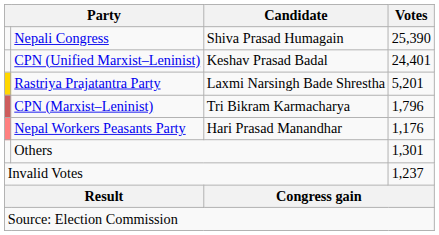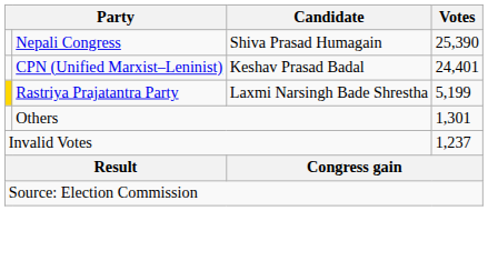Rastriya Prajatantra Party | Votes: 5,201 -> 5,199
- row: CPN (Marxist–Leninist) | Tri Bikram Karmacharya | 1,796
- row: Nepal Workers Peasants Party | Hari Prasad Manandhar | 1,176
